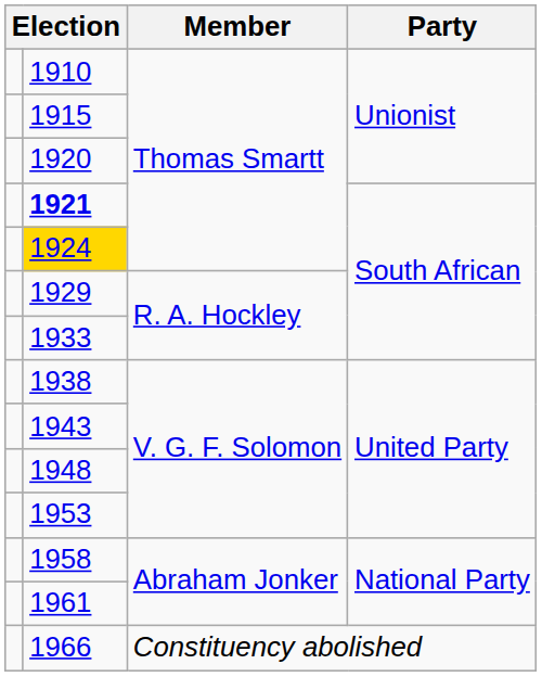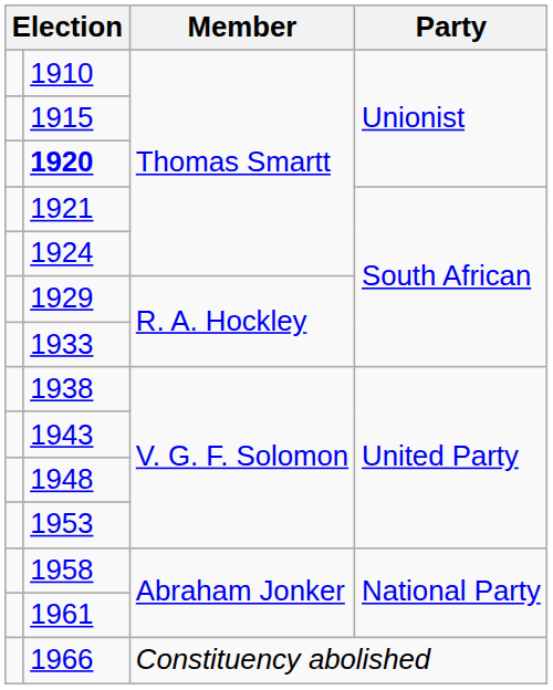1920 | column 2: normal -> bold
1921 | column 2: bold -> normal
1924 | column 2: gold background -> no background
